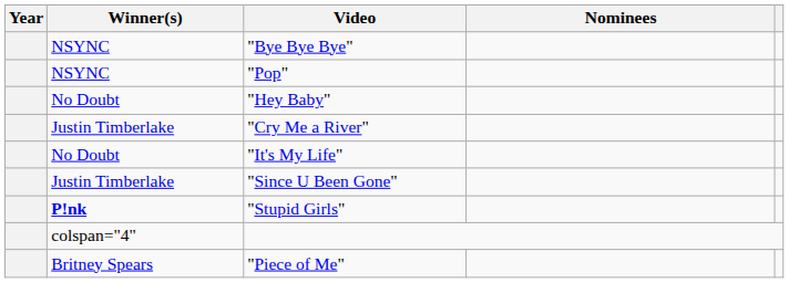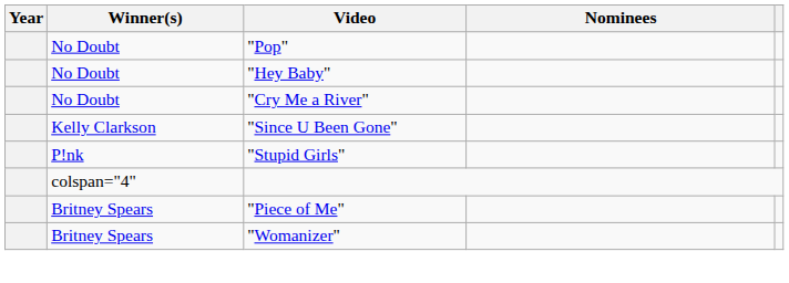- row: NSYNC | "Bye Bye Bye"
"Pop" | Winner(s): NSYNC -> No Doubt
"Cry Me a River" | Winner(s): Justin Timberlake -> No Doubt
- row: No Doubt | "It's My Life"
"Since U Been Gone" | Winner(s): Justin Timberlake -> Kelly Clarkson
"Stupid Girls" | Winner(s): bold -> normal
+ row: Britney Spears | "Womanizer"
